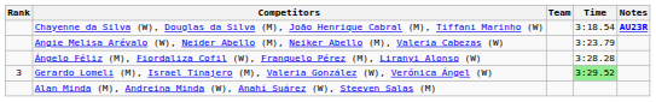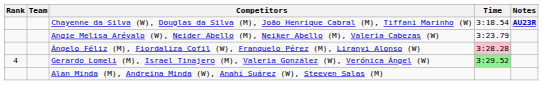columns swapped: Team <-> Competitors
row 4 | Time: no background -> pink background
row 5 | Rank: 3 -> 4
